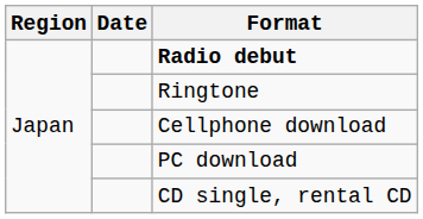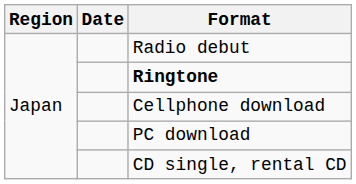Radio debut | Format: bold -> normal
Ringtone | Format: normal -> bold
